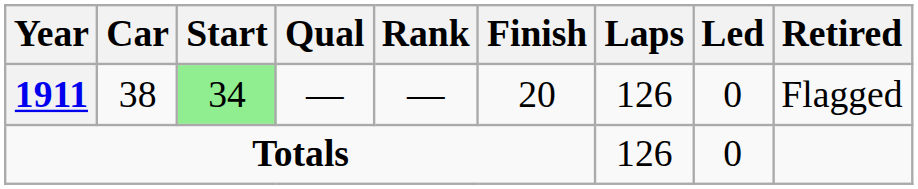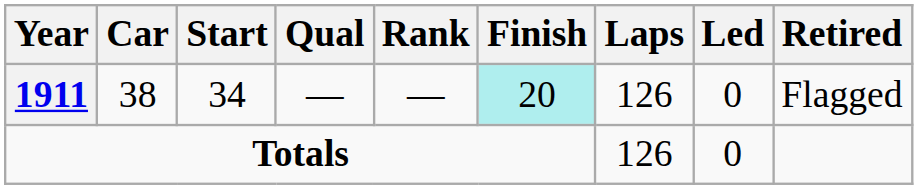1911 | Start: lightgreen background -> no background
1911 | Finish: no background -> paleturquoise background
